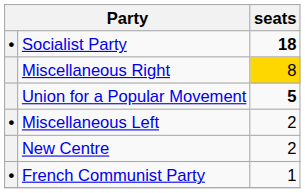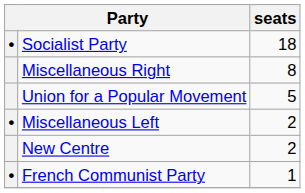Socialist Party | seats: bold -> normal
Miscellaneous Right | seats: gold background -> no background
Union for a Popular Movement | seats: bold -> normal
